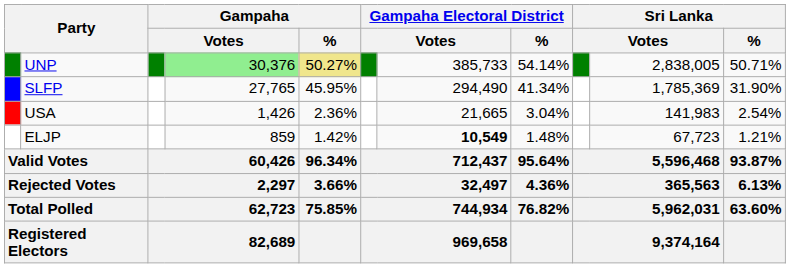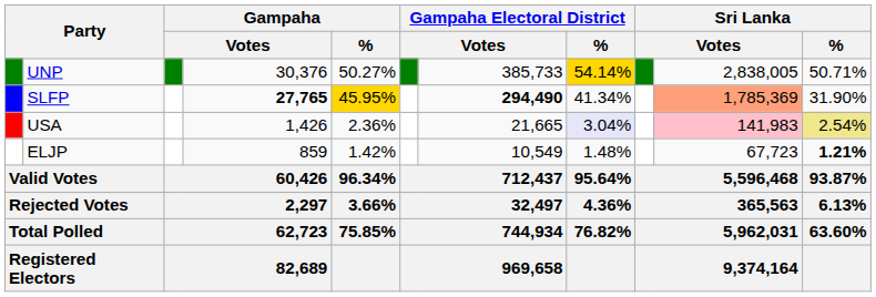UNP | column 4: lightgreen background -> no background
UNP | Gampaha / %: khaki background -> no background
UNP | Gampaha Electoral District / %: no background -> gold background
SLFP | column 4: normal -> bold
SLFP | Gampaha / %: no background -> gold background
SLFP | column 7: normal -> bold
SLFP | column 10: no background -> lightsalmon background
USA | Gampaha Electoral District / %: no background -> lavender background
USA | column 10: no background -> pink background
USA | Sri Lanka / %: no background -> khaki background
ELJP | column 7: bold -> normal
ELJP | Sri Lanka / %: normal -> bold
